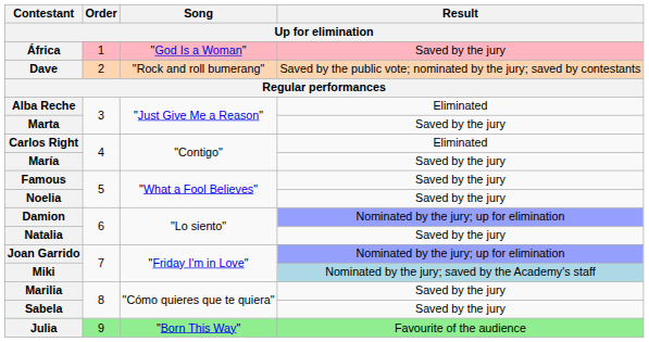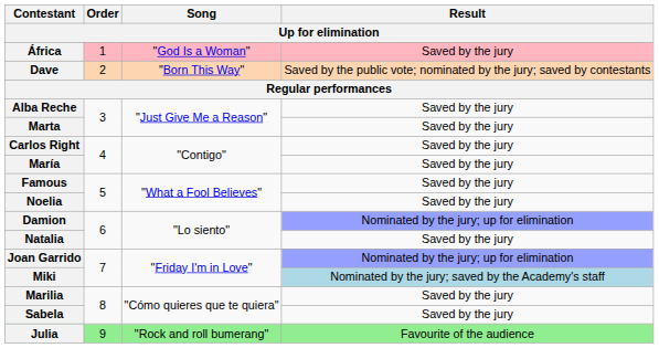Dave | Song: "Rock and roll bumerang" -> "Born This Way"
Alba Reche | Result: Eliminated -> Saved by the jury
Carlos Right | Result: Eliminated -> Saved by the jury
Julia | Song: "Born This Way" -> "Rock and roll bumerang"
